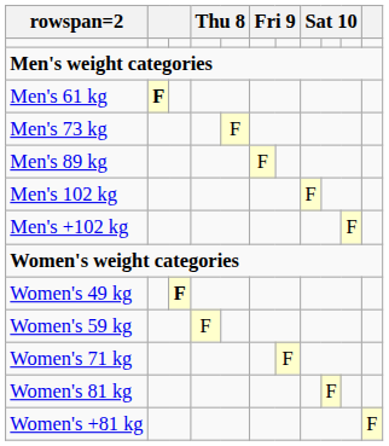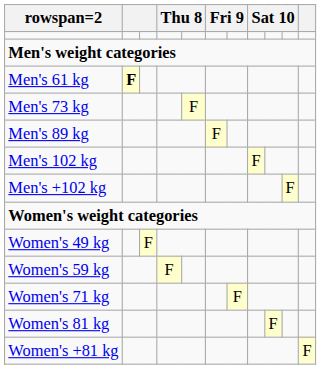Women's 49 kg | column 3: bold -> normal
